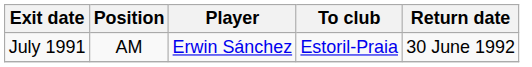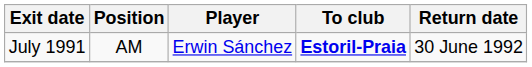July 1991 | To club: normal -> bold
